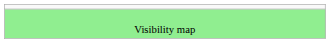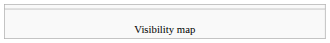row 2 | column 1: lightgreen background -> no background
